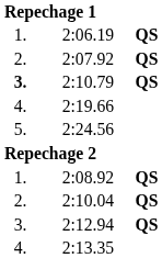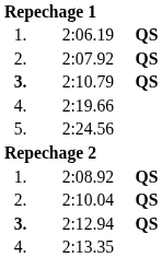2:12.94 | column 1: normal -> bold
